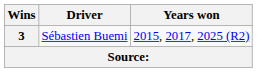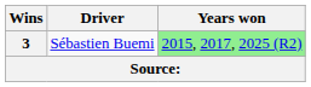3 | Years won: no background -> lightgreen background
